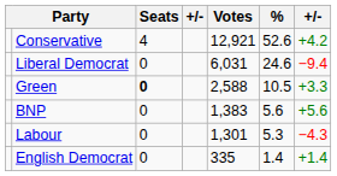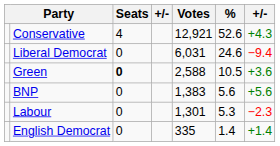Conservative | column 7: +4.2 -> +4.3
Green | column 7: +3.3 -> +3.6
Labour | column 7: −4.3 -> −2.3
